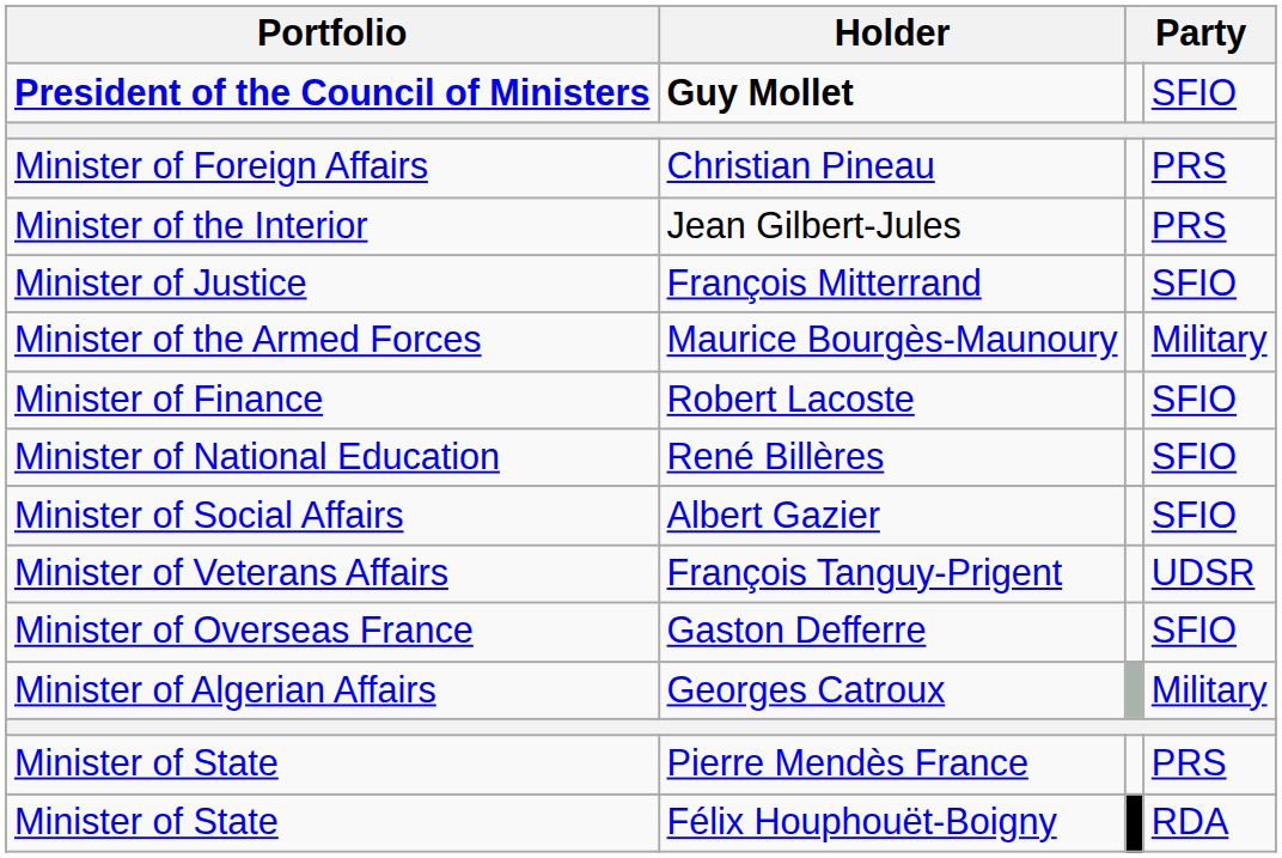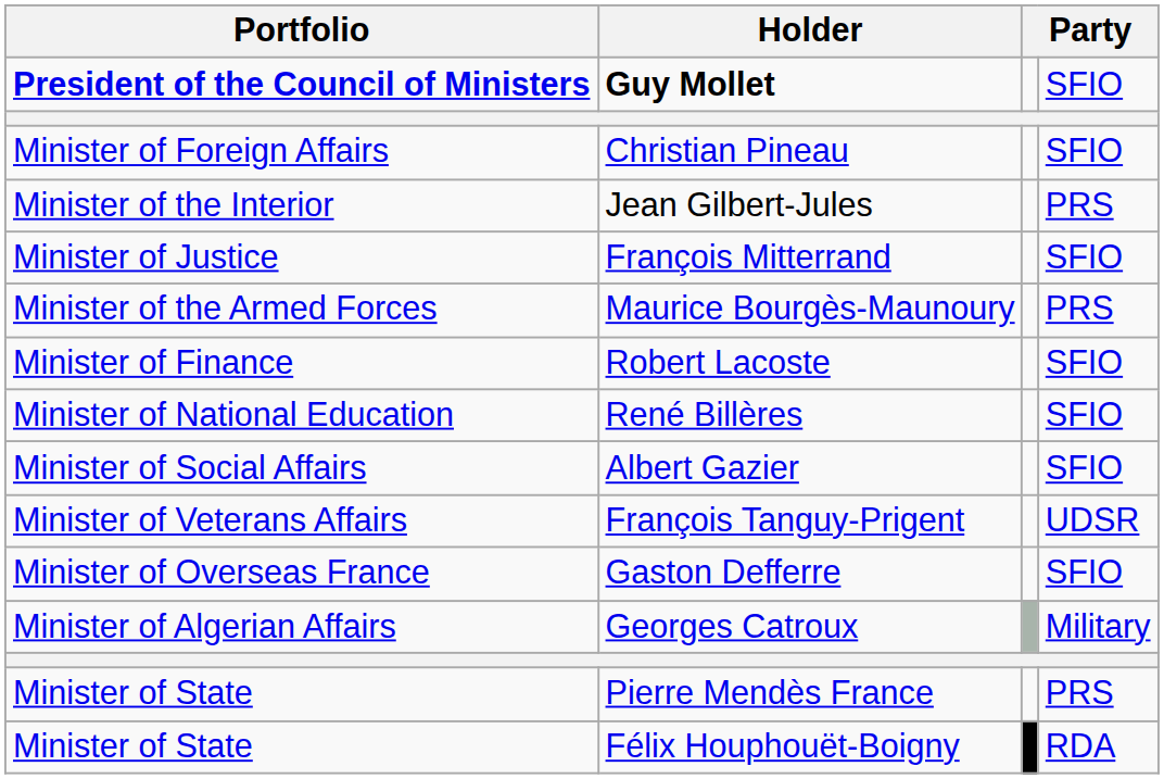Christian Pineau | column 4: PRS -> SFIO
Maurice Bourgès-Maunoury | column 4: Military -> PRS
